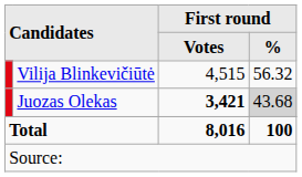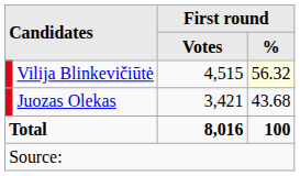Vilija Blinkevičiūtė | First round / %: no background -> lightyellow background
Juozas Olekas | First round / Votes: bold -> normal
Juozas Olekas | First round / %: lightgrey background -> no background
